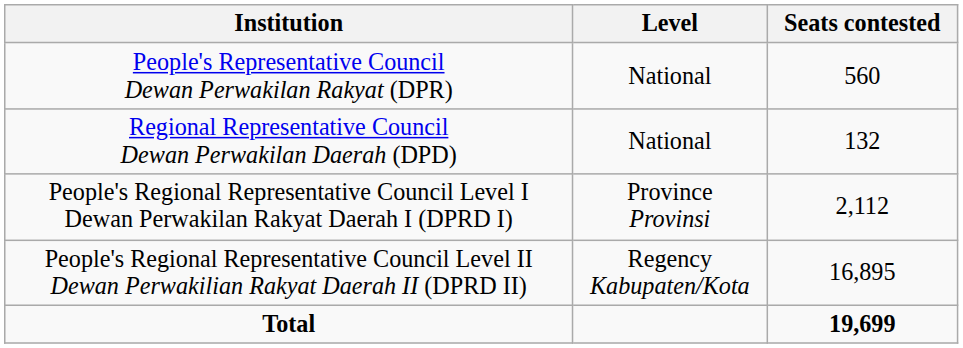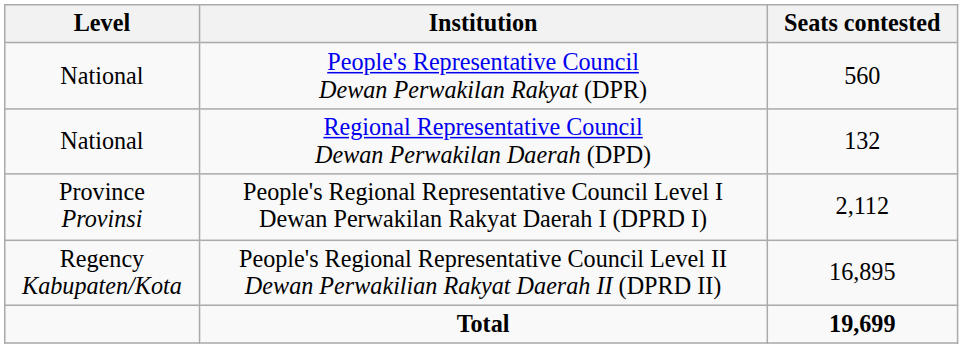columns swapped: Level <-> Institution
